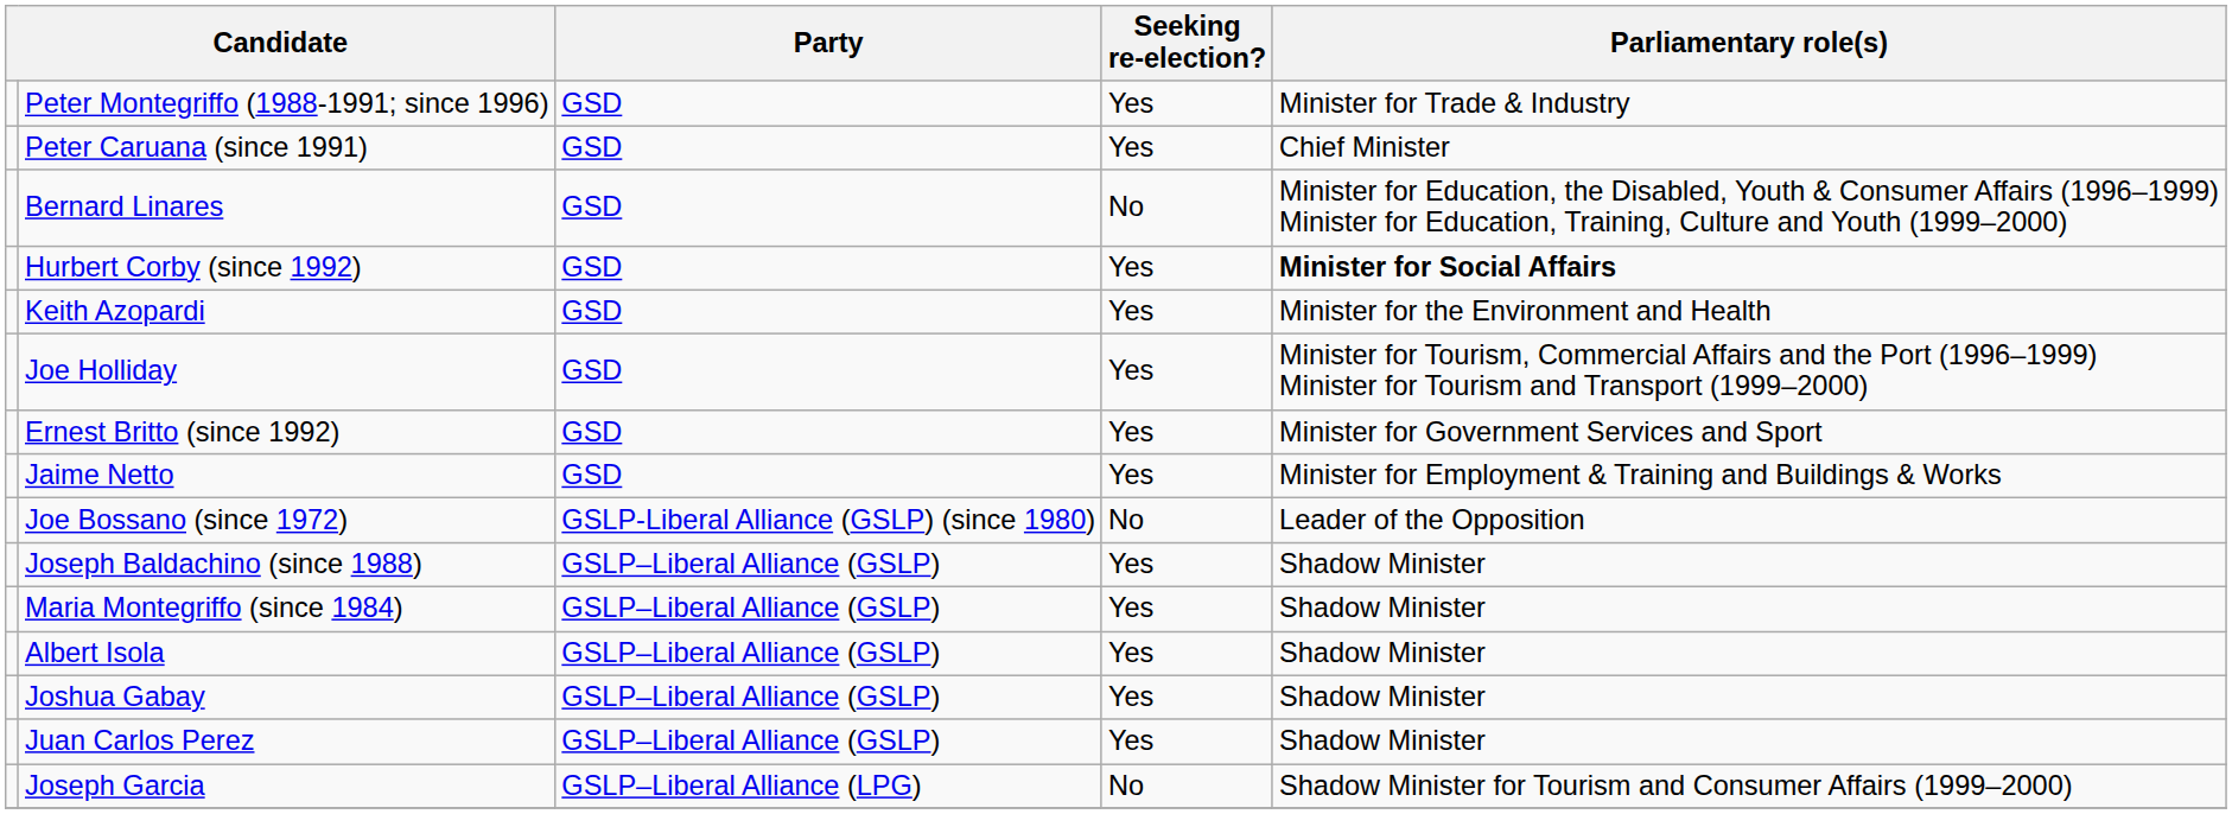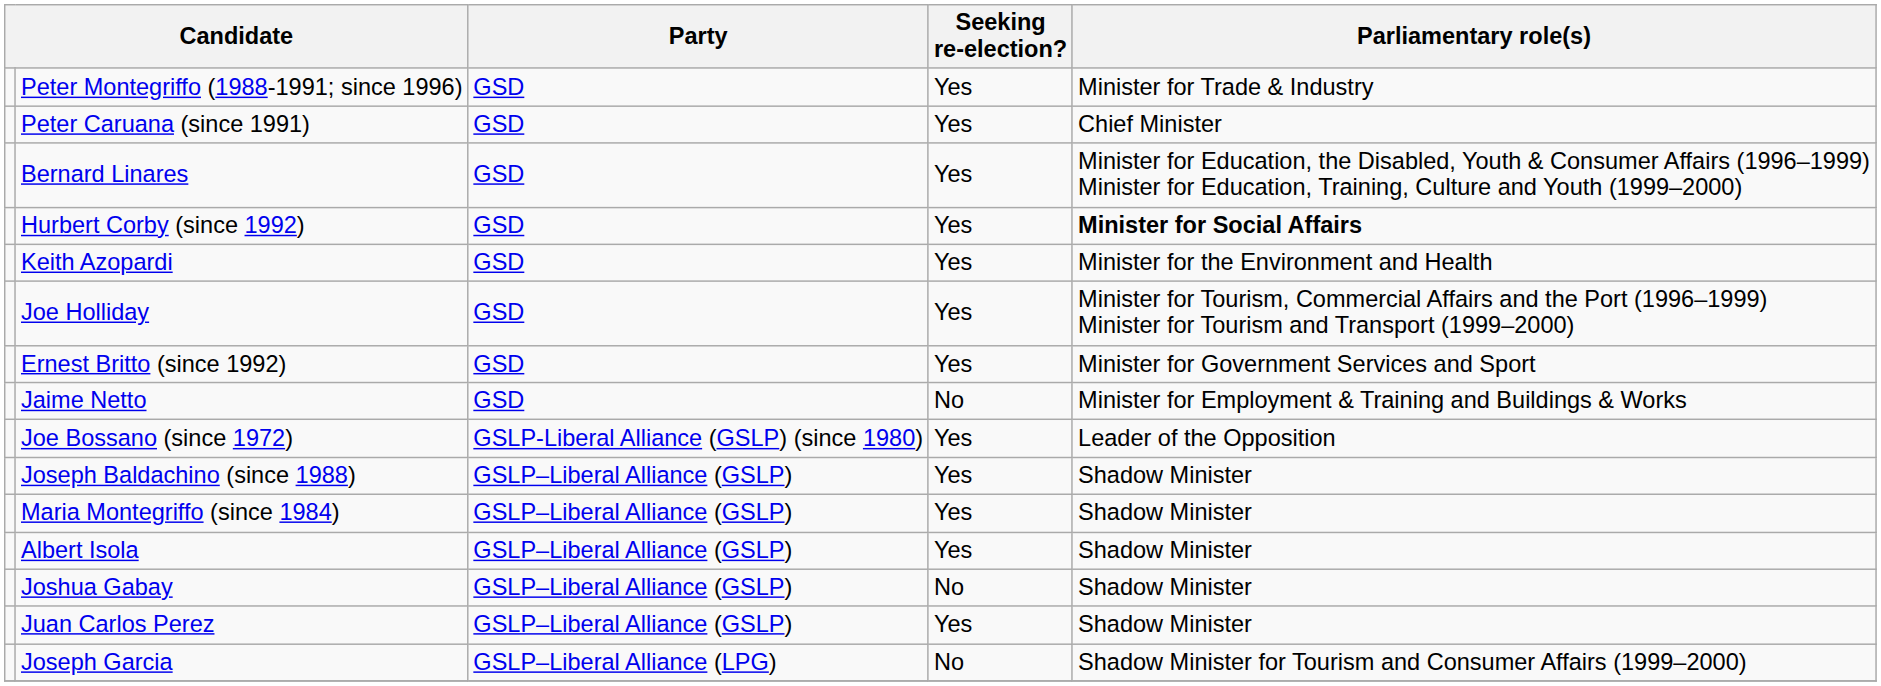Bernard Linares | Seeking re-election?: No -> Yes
Jaime Netto | Seeking re-election?: Yes -> No
Joe Bossano (since 1972) | Seeking re-election?: No -> Yes
Joshua Gabay | Seeking re-election?: Yes -> No
